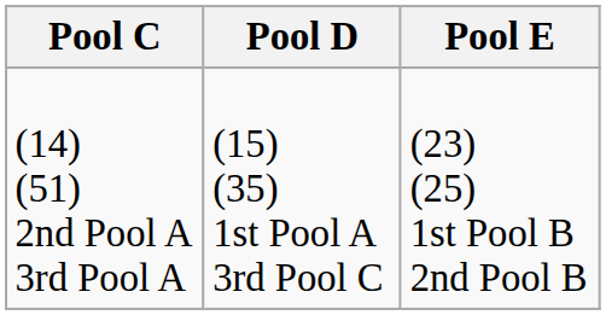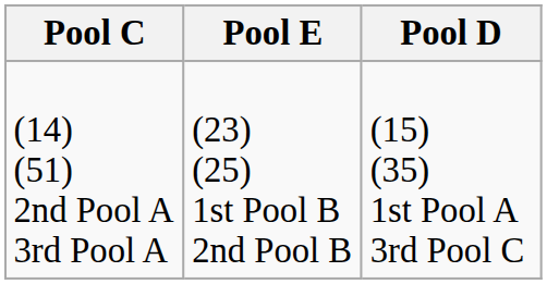columns swapped: Pool D <-> Pool E
